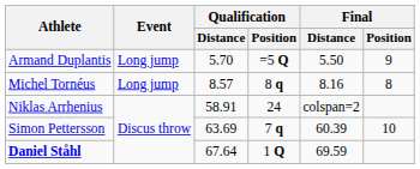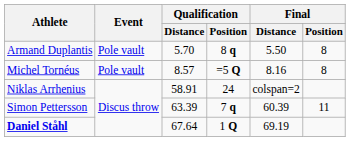Armand Duplantis | Event: Long jump -> Pole vault
Armand Duplantis | Qualification / Position: =5 Q -> 8 q
Armand Duplantis | Final / Position: 9 -> 8
Michel Tornéus | Event: Long jump -> Pole vault
Michel Tornéus | Qualification / Position: 8 q -> =5 Q
Simon Pettersson | Qualification / Distance: 63.69 -> 63.39
Simon Pettersson | Final / Position: 10 -> 11
Daniel Ståhl | Final / Distance: 69.59 -> 69.19
